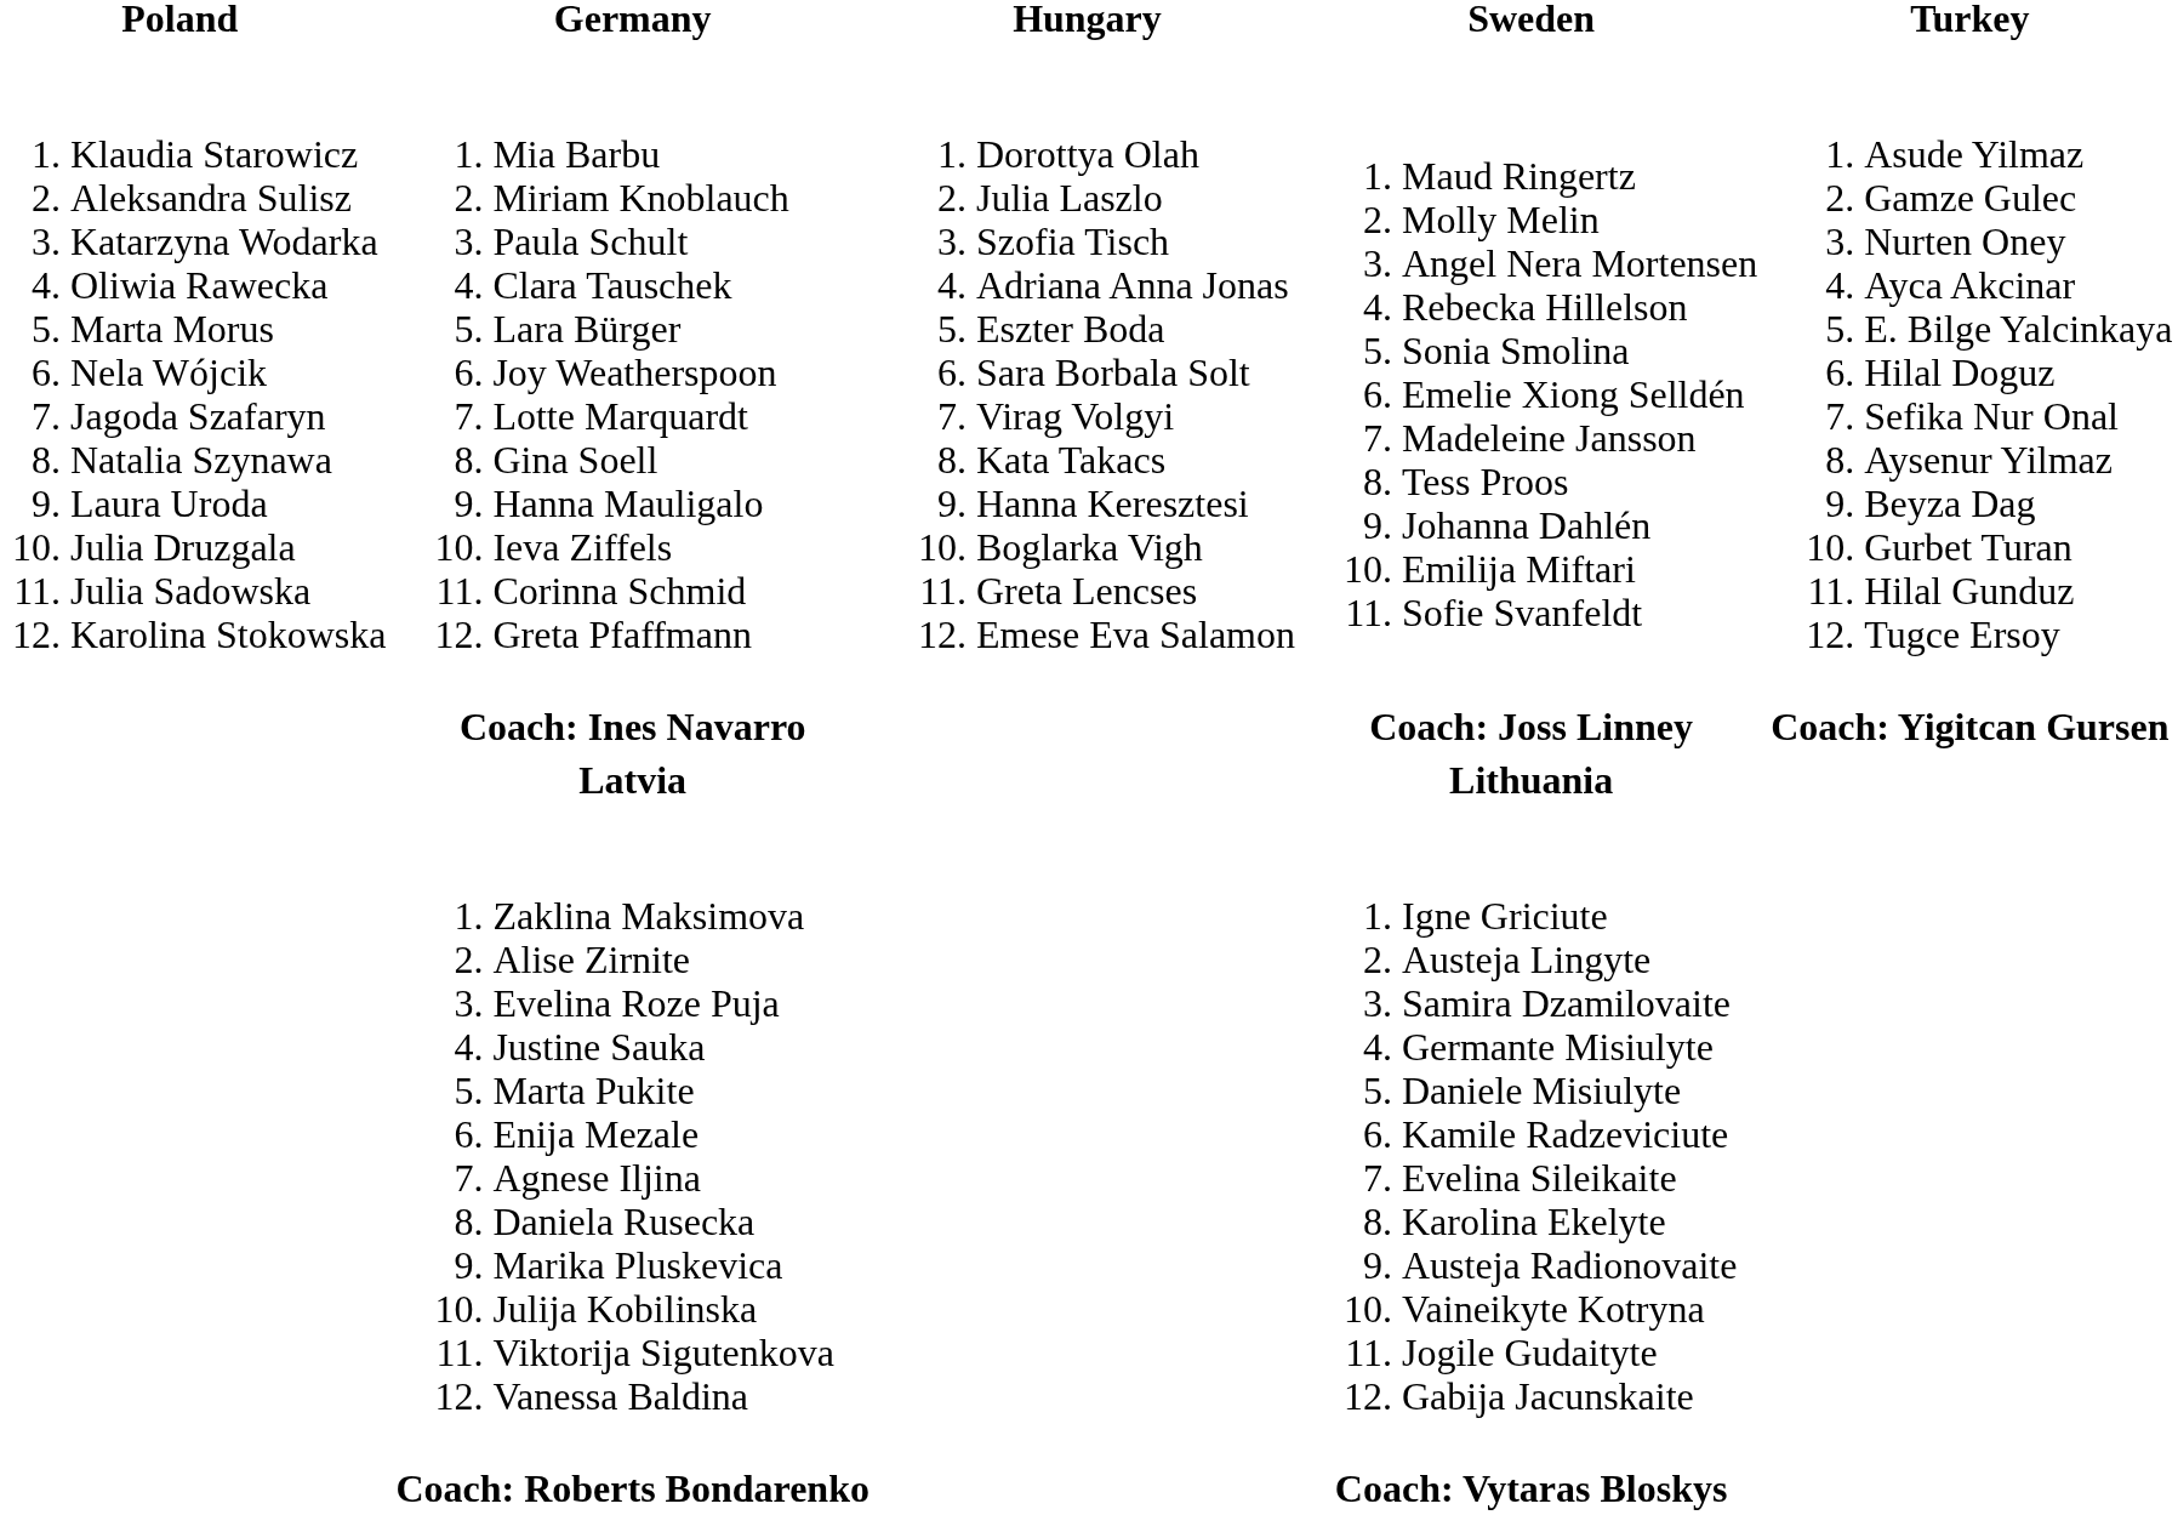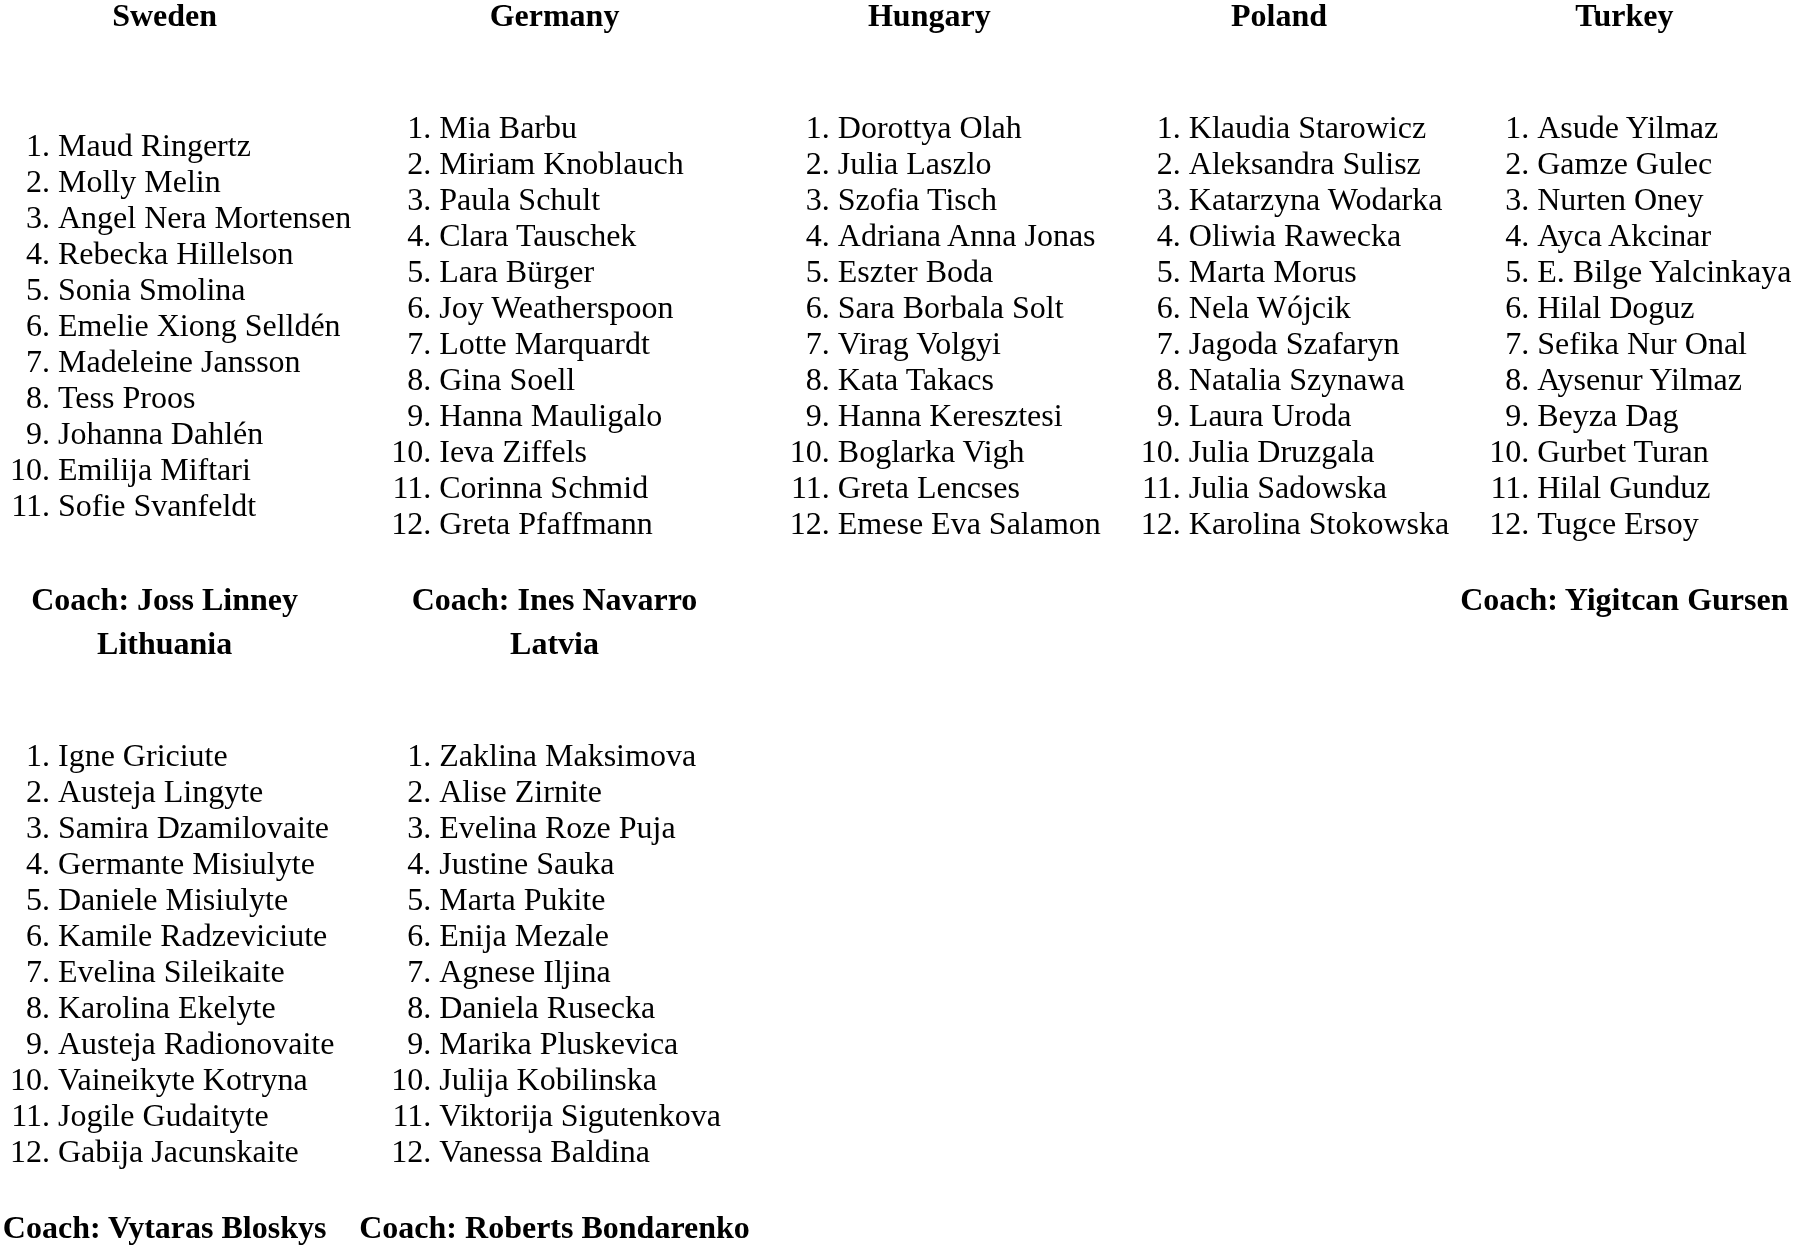columns swapped: Sweden <-> Poland
